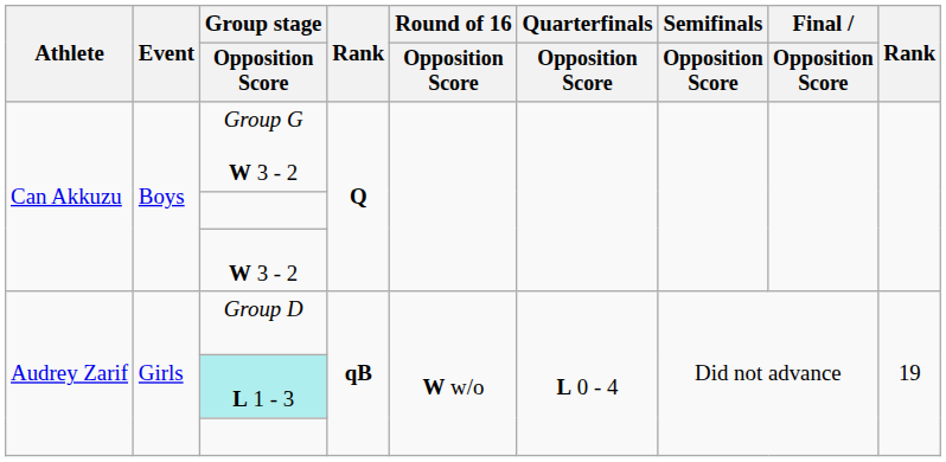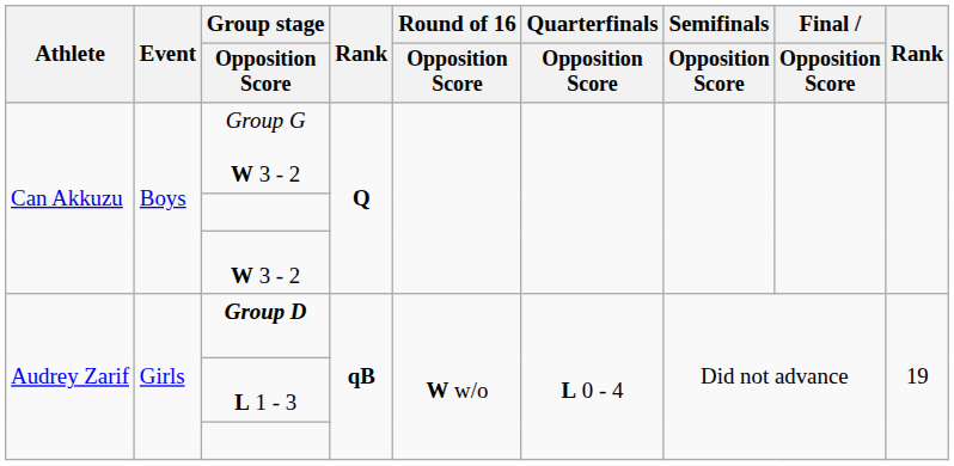Group D | Group stage / Opposition Score: normal -> bold
L 1 - 3 | Group stage / Opposition Score: paleturquoise background -> no background
